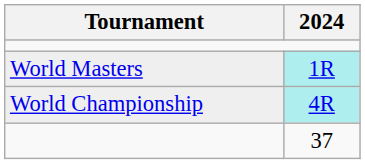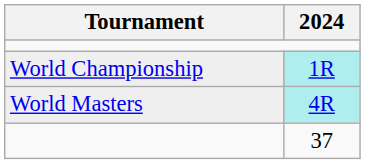1R | Tournament: World Masters -> World Championship
4R | Tournament: World Championship -> World Masters
